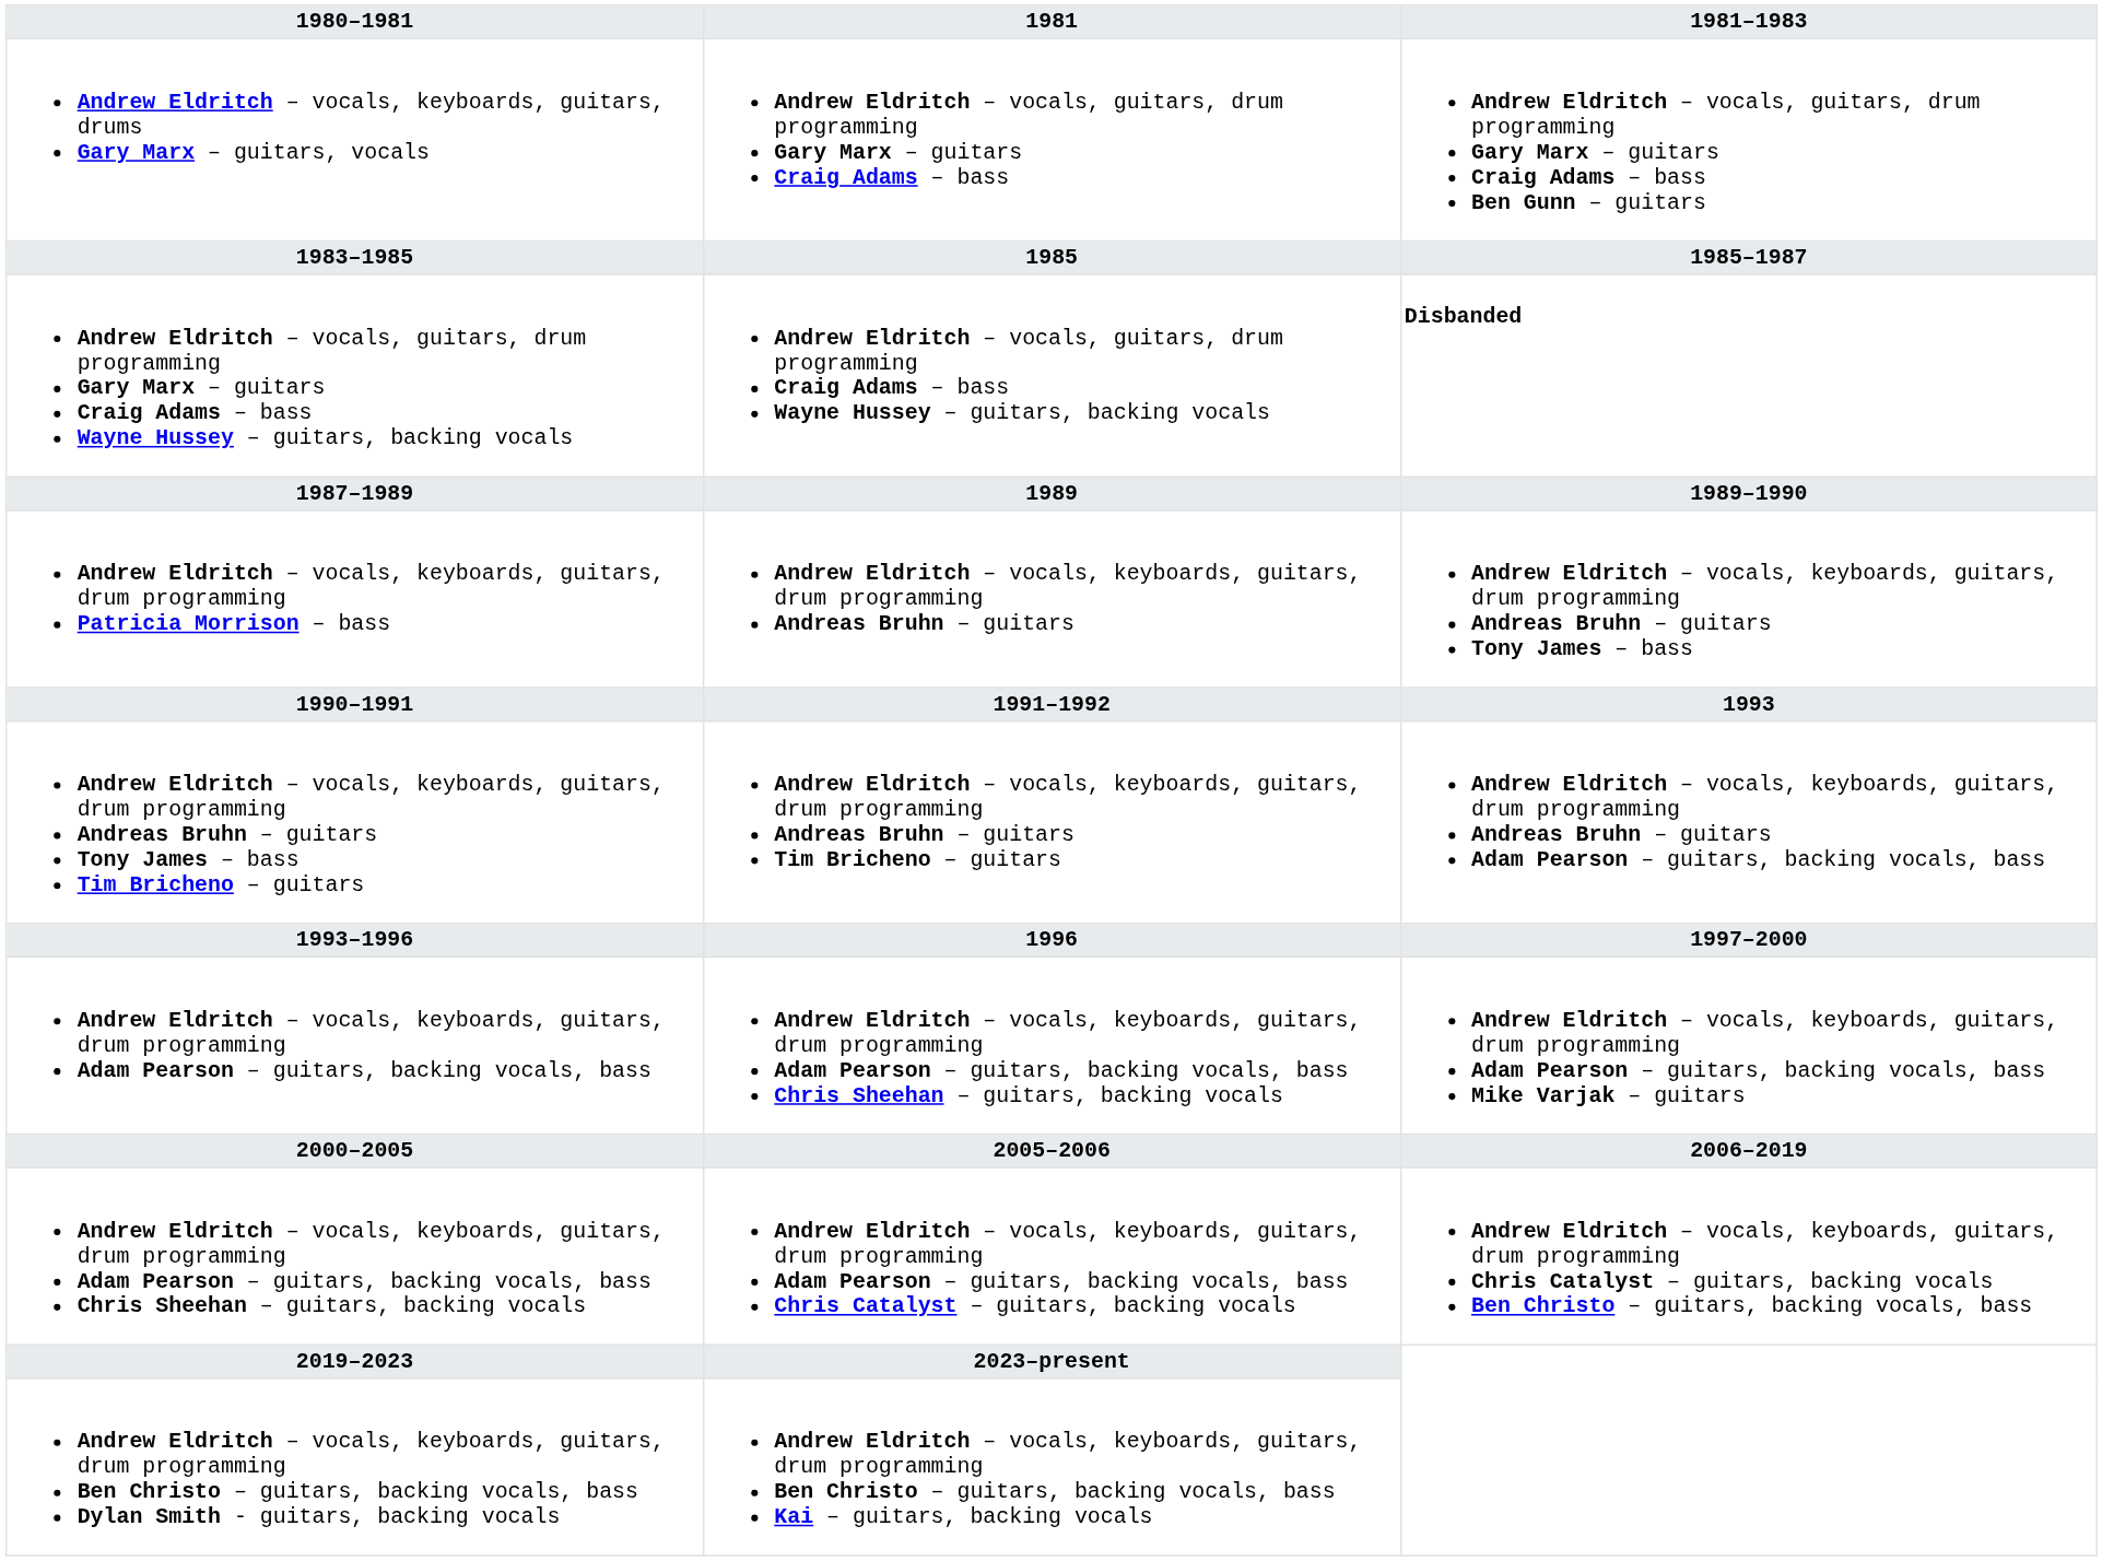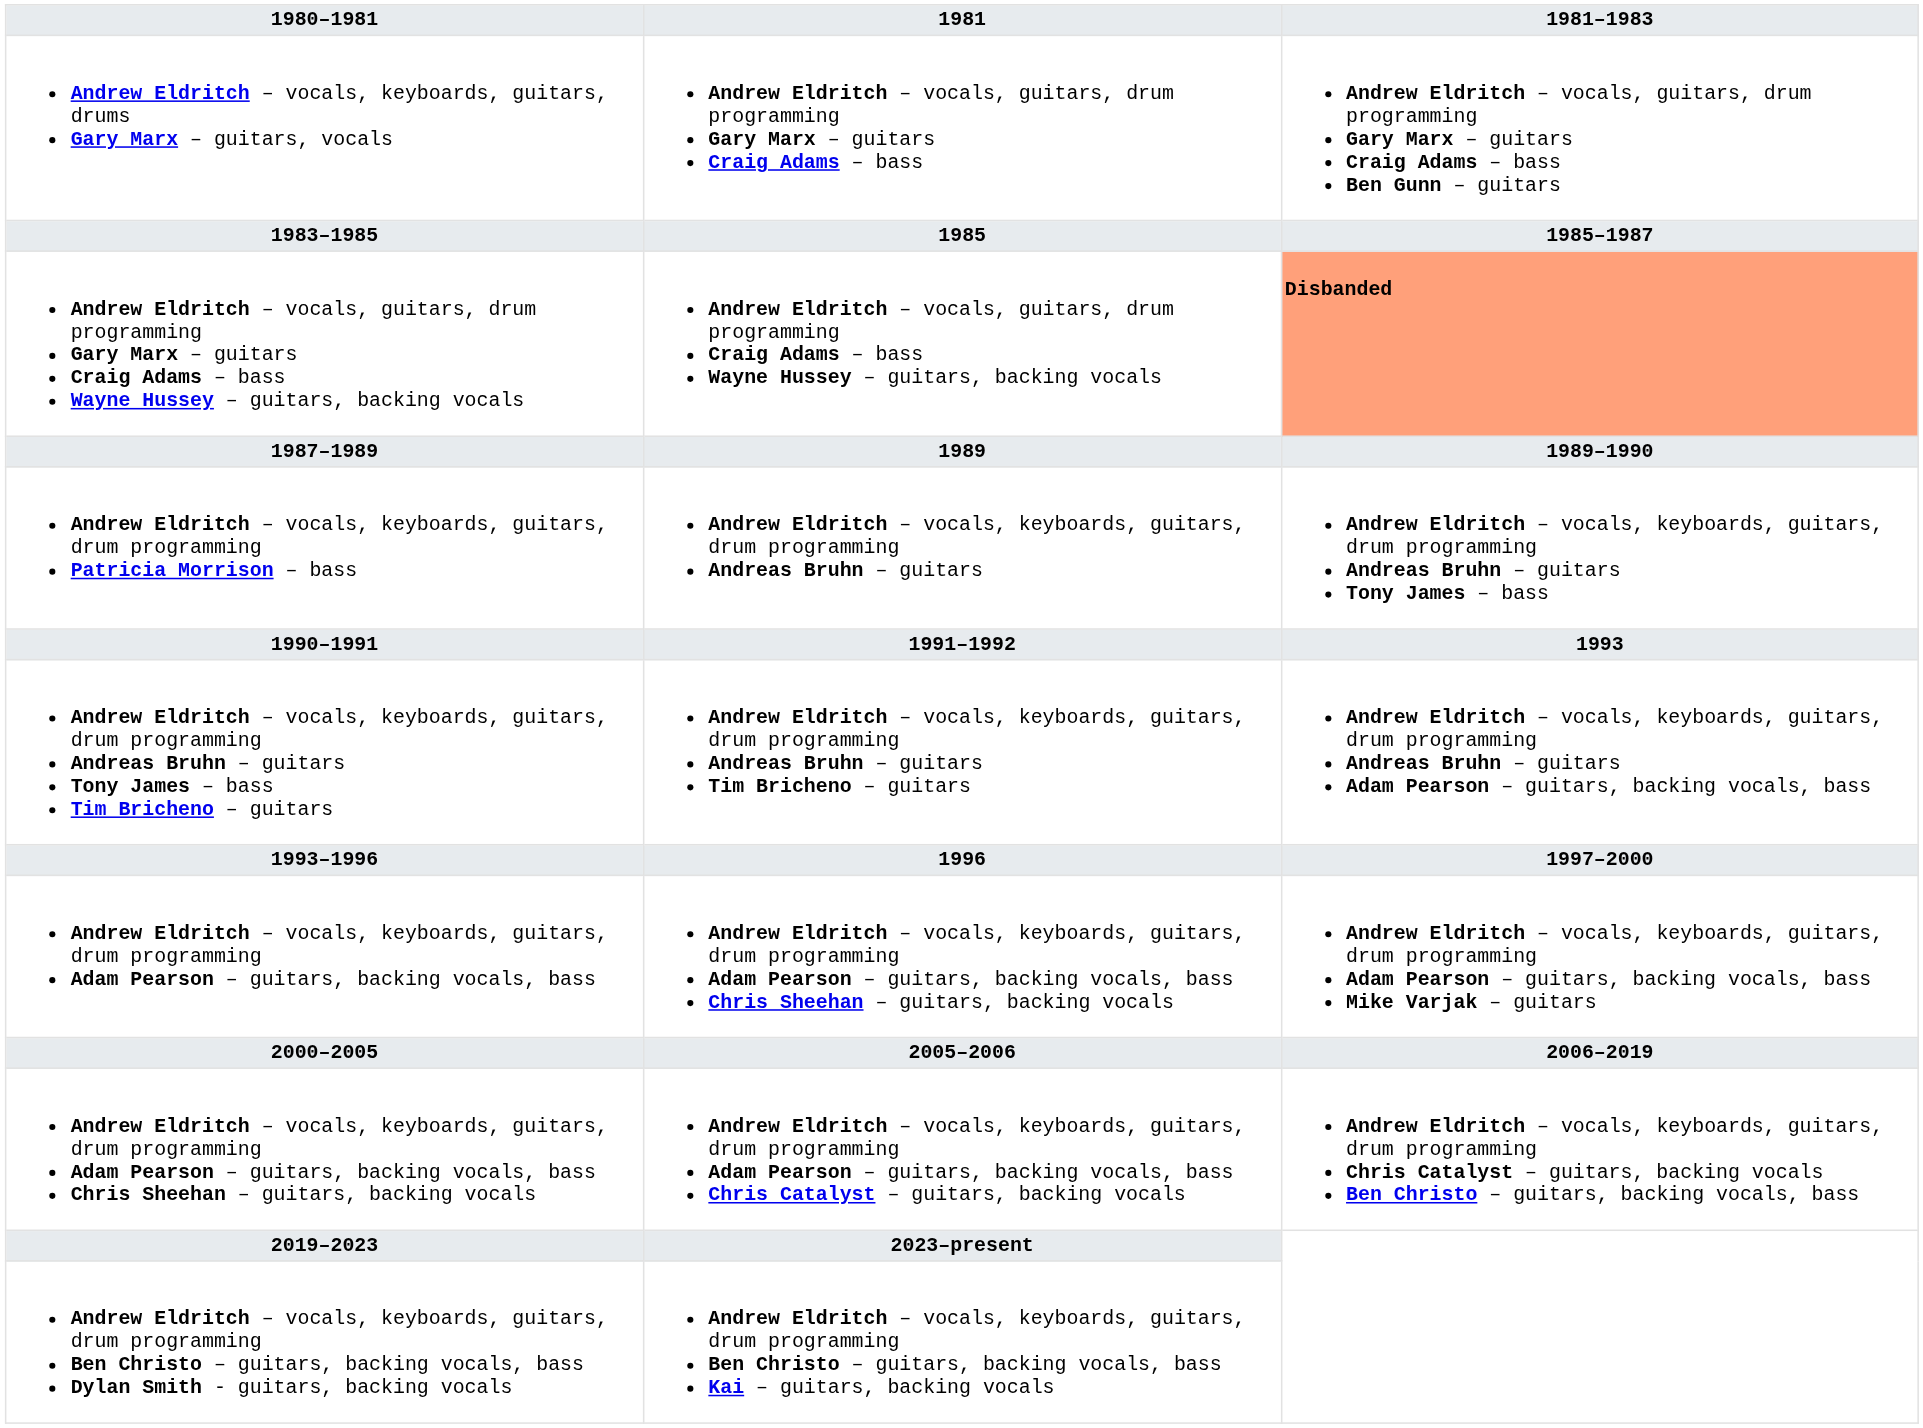row 4 | 1981–1983: no background -> lightsalmon background
